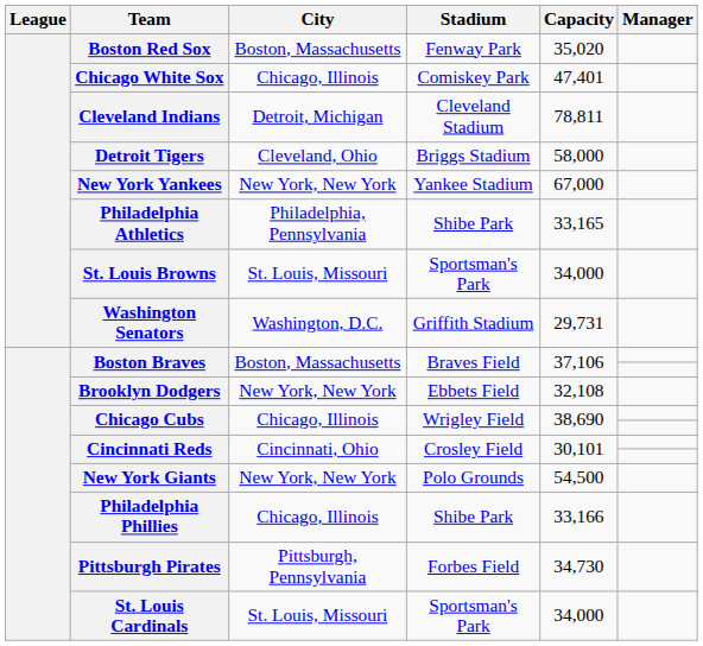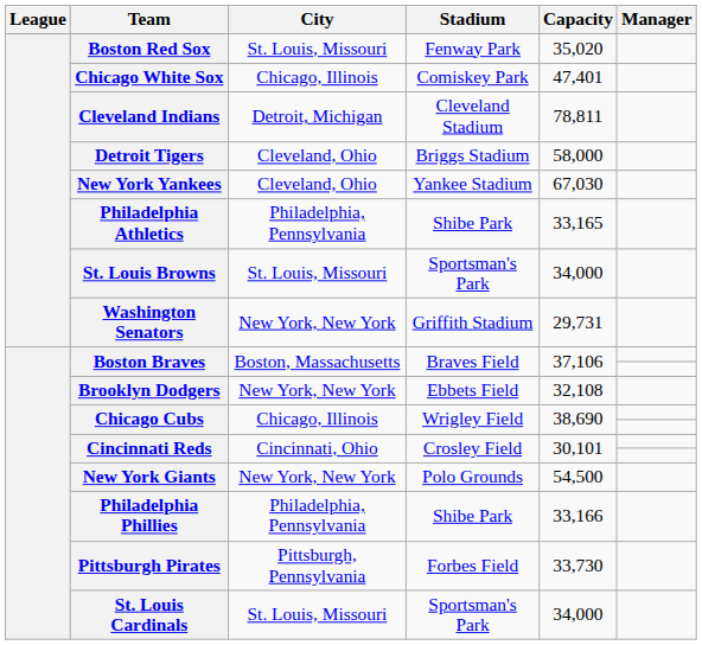Boston Red Sox | City: Boston, Massachusetts -> St. Louis, Missouri
New York Yankees | City: New York, New York -> Cleveland, Ohio
New York Yankees | Capacity: 67,000 -> 67,030
Washington Senators | City: Washington, D.C. -> New York, New York
Philadelphia Phillies | City: Chicago, Illinois -> Philadelphia, Pennsylvania
Pittsburgh Pirates | Capacity: 34,730 -> 33,730
